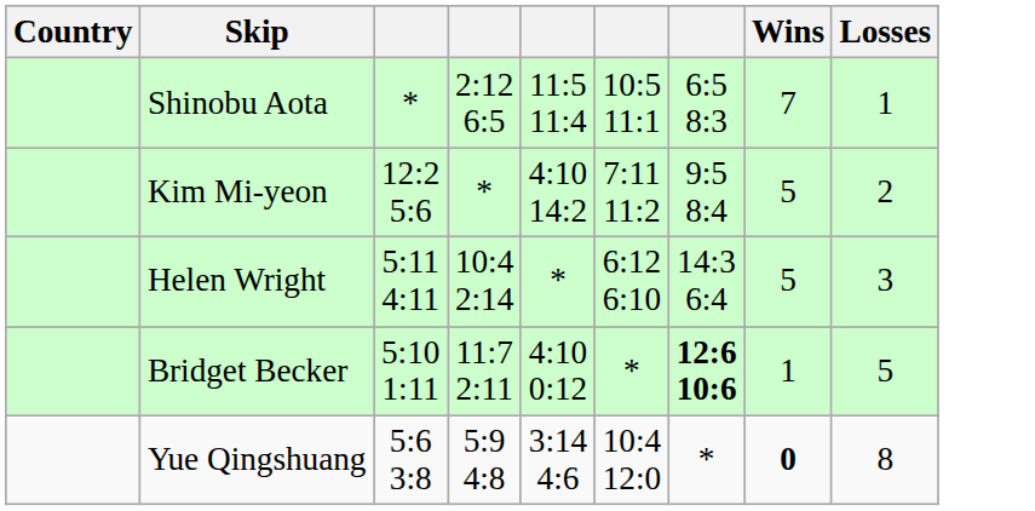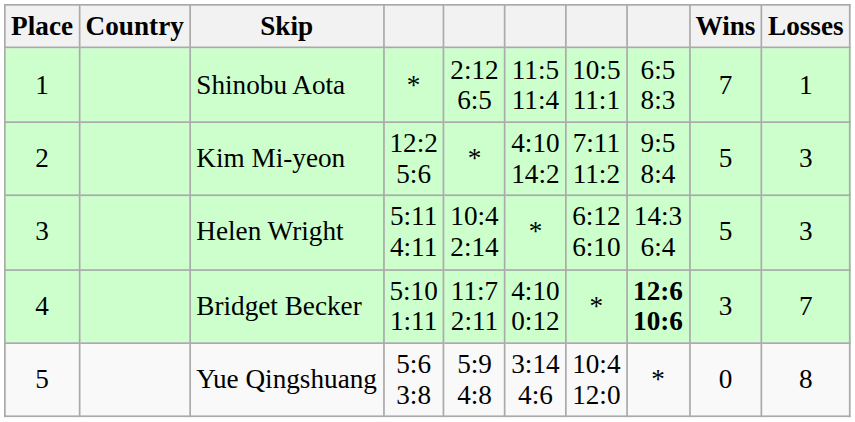+ column: Place | 1 | 2 | 3 | 4 | 5
Kim Mi-yeon | Losses: 2 -> 3
Bridget Becker | Wins: 1 -> 3
Bridget Becker | Losses: 5 -> 7
Yue Qingshuang | Wins: bold -> normal
